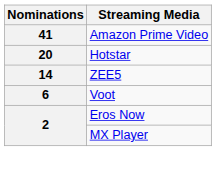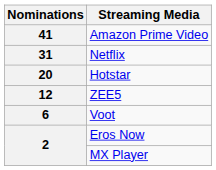+ row: 31 | Netflix
ZEE5 | Nominations: 14 -> 12
